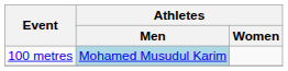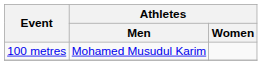100 metres | Athletes / Men: lightblue background -> no background
